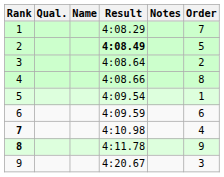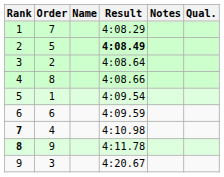columns swapped: Order <-> Qual.
